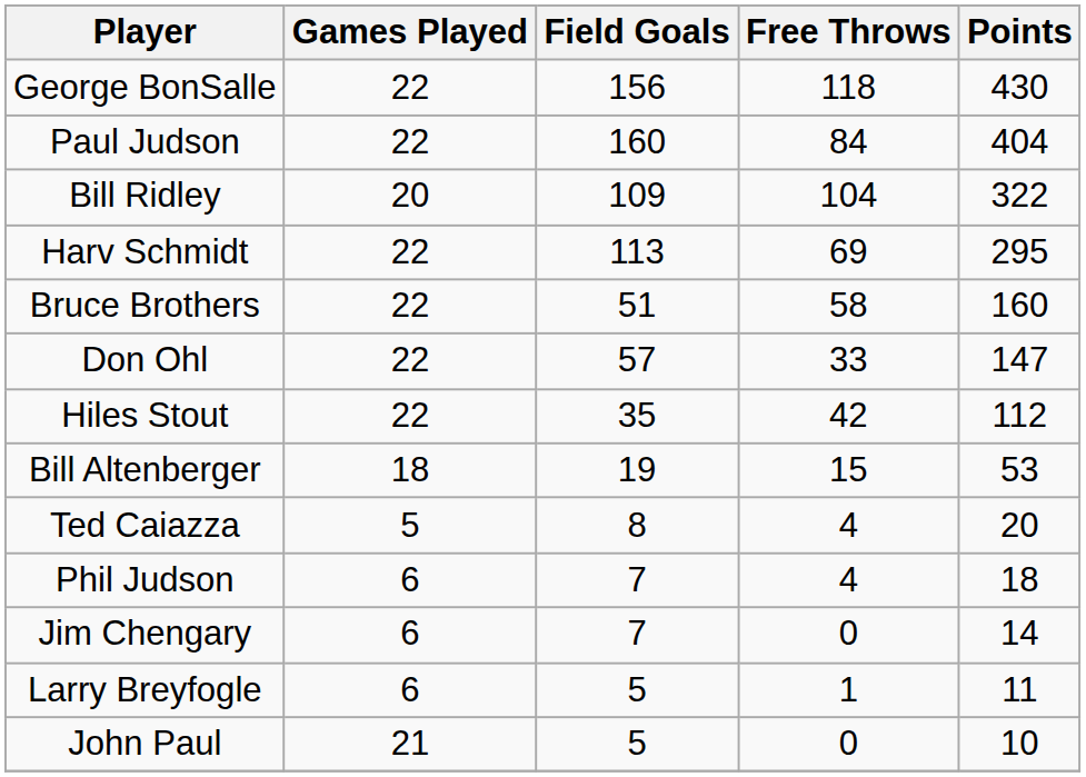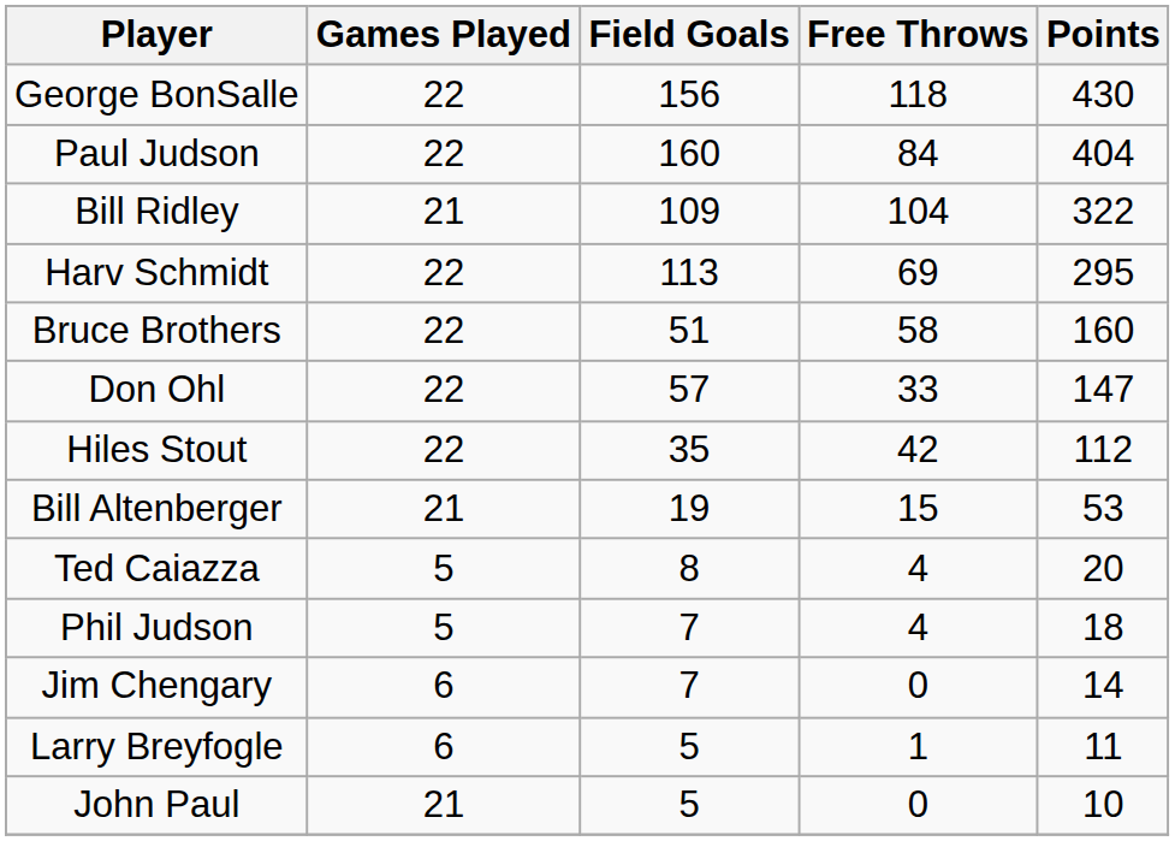Bill Ridley | Games Played: 20 -> 21
Bill Altenberger | Games Played: 18 -> 21
Phil Judson | Games Played: 6 -> 5
